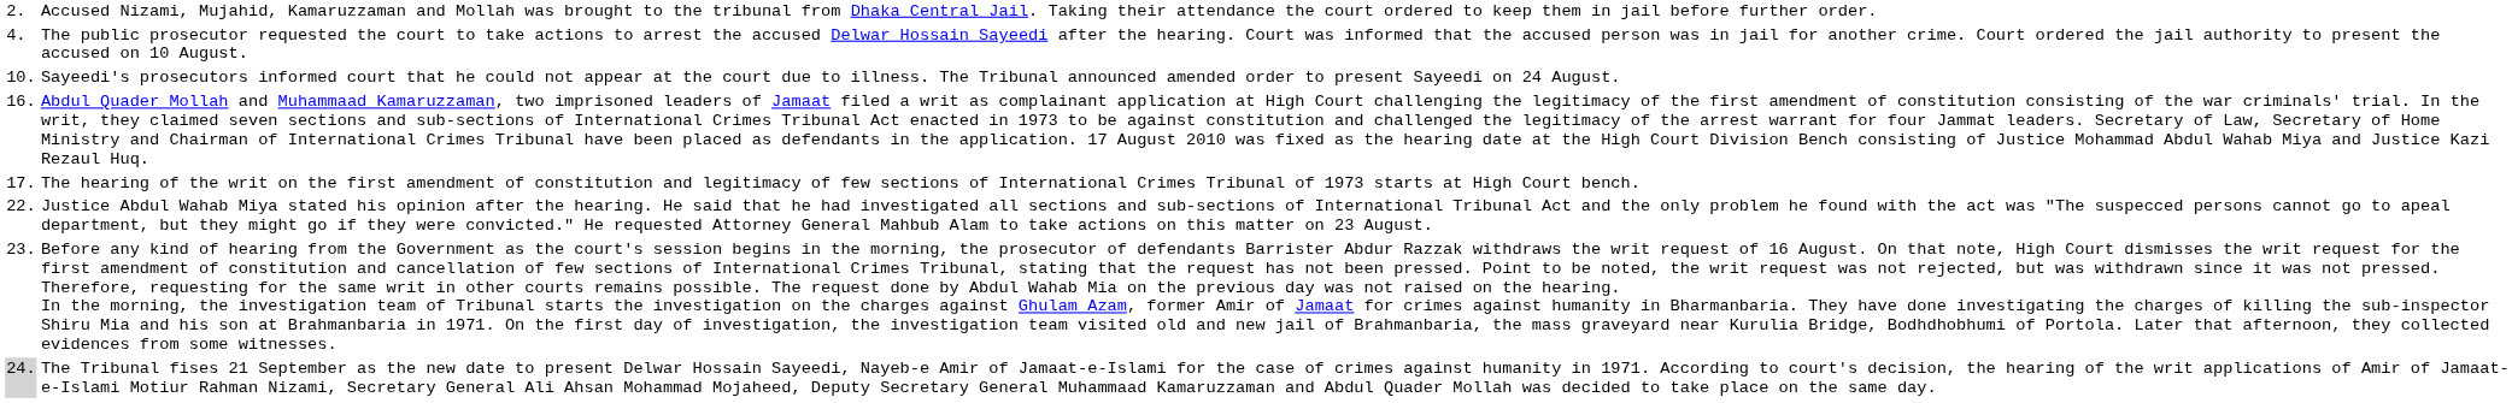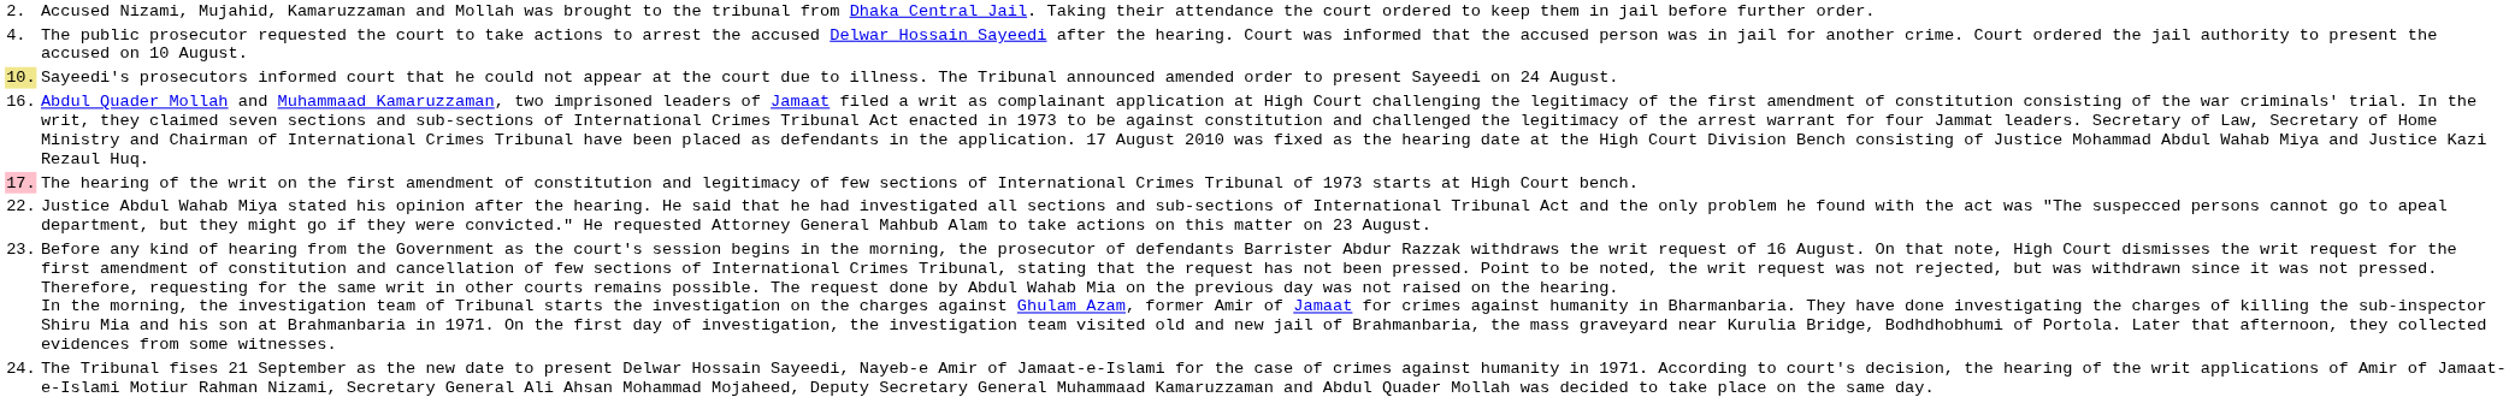row 3 | column 1: no background -> khaki background
row 5 | column 1: no background -> pink background
row 8 | column 1: lightgrey background -> no background
